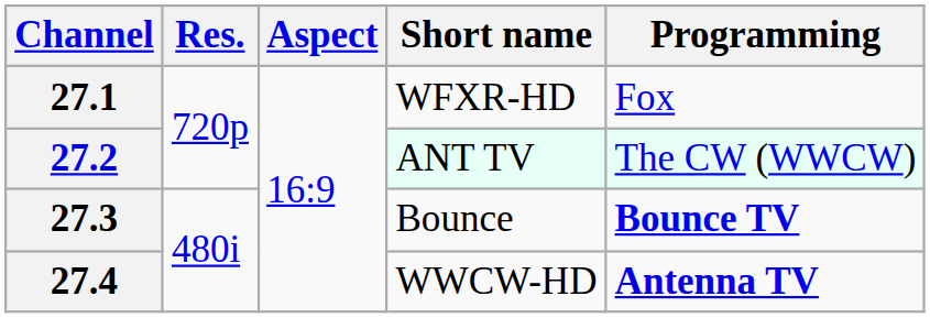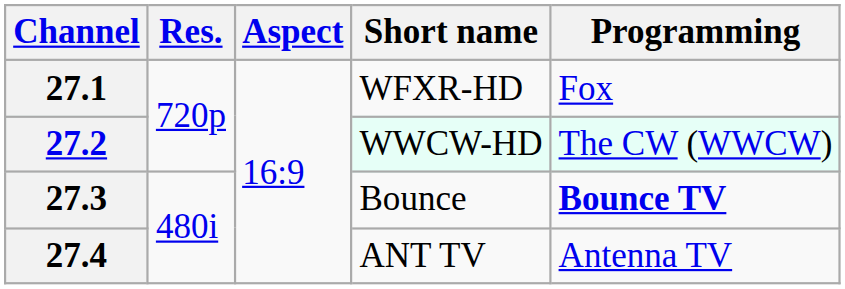27.2 | Short name: ANT TV -> WWCW-HD
27.4 | Short name: WWCW-HD -> ANT TV
27.4 | Programming: bold -> normal
